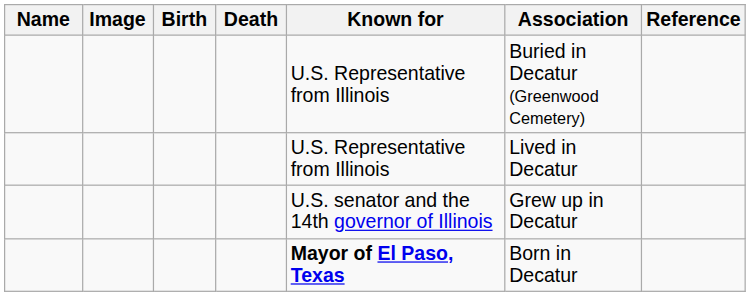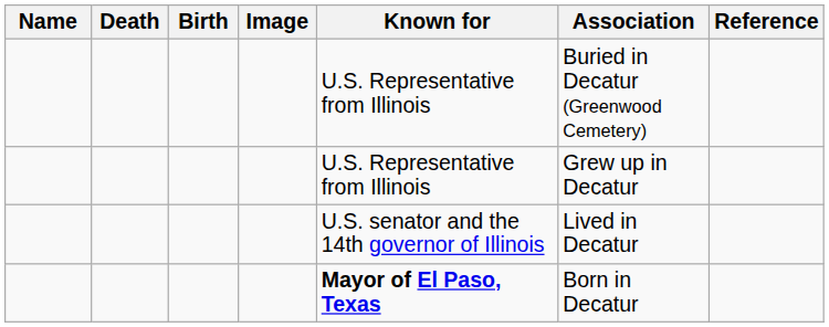columns swapped: Image <-> Death
row 3 | Association: Lived in Decatur -> Grew up in Decatur
row 4 | Association: Grew up in Decatur -> Lived in Decatur
